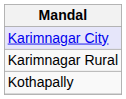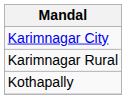row 2 | column 1: lavender background -> no background
